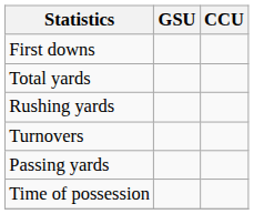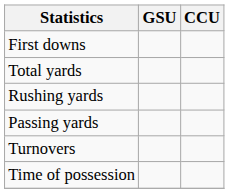rows swapped: Passing yards <-> Turnovers
